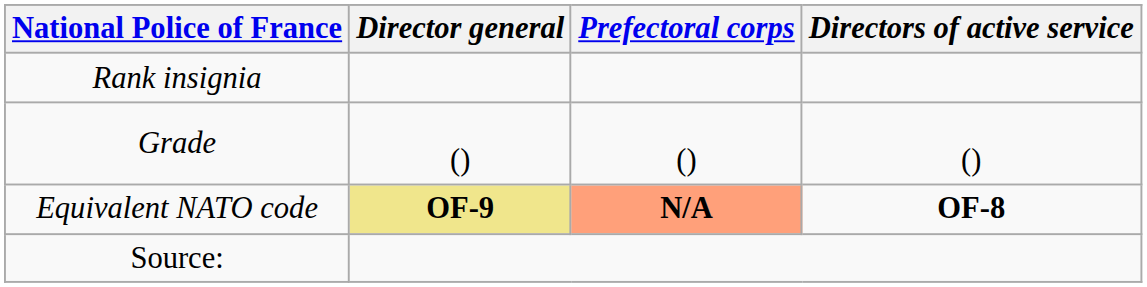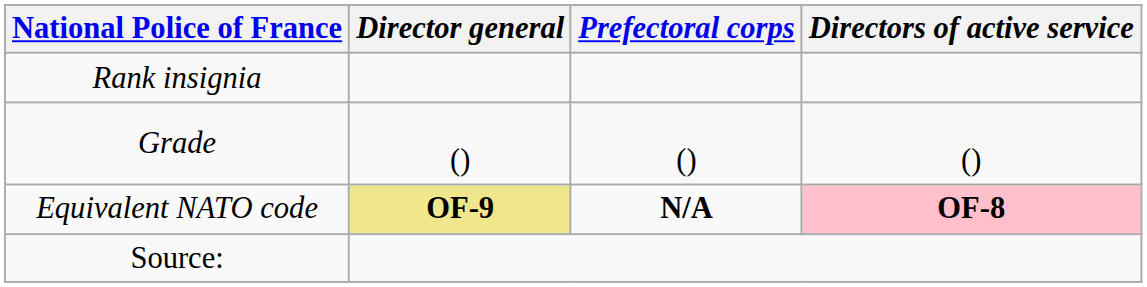Equivalent NATO code | Prefectoral corps: lightsalmon background -> no background
Equivalent NATO code | Directors of active service: no background -> pink background
